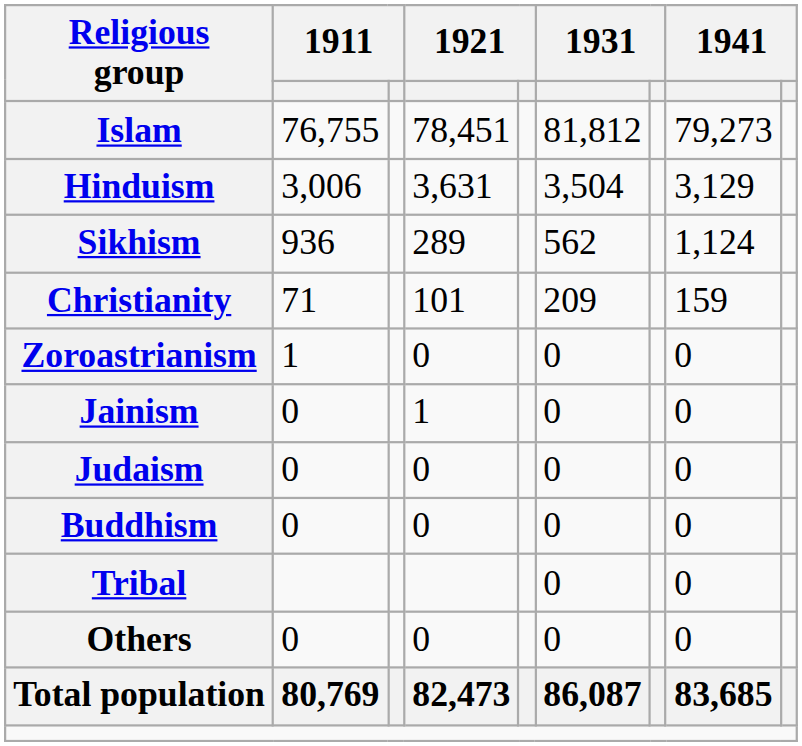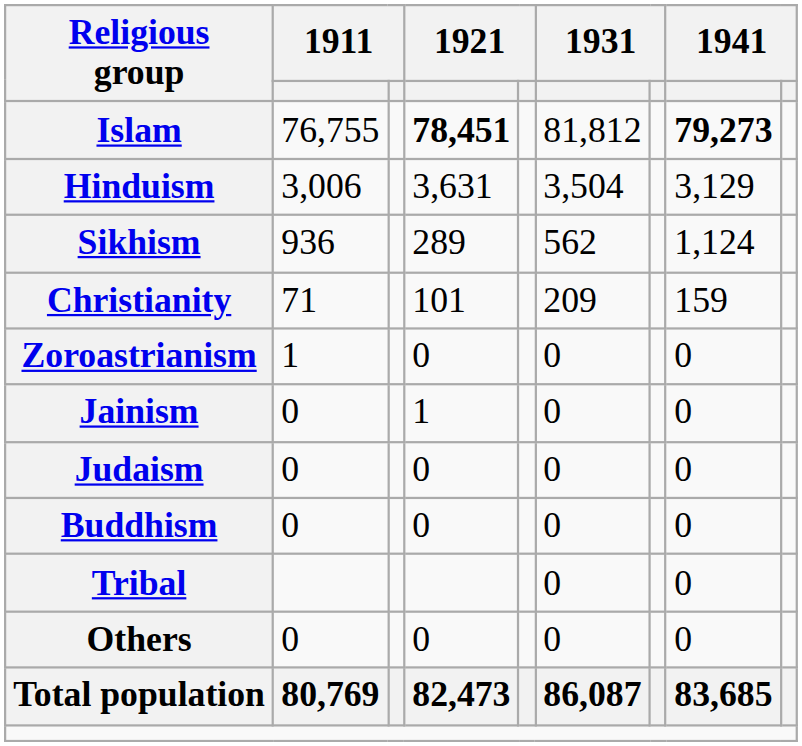Islam | column 4: normal -> bold
Islam | column 8: normal -> bold
